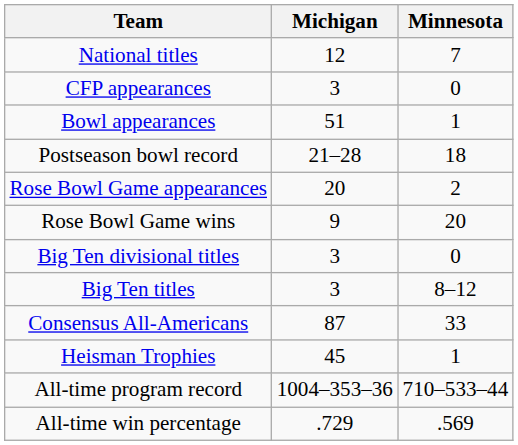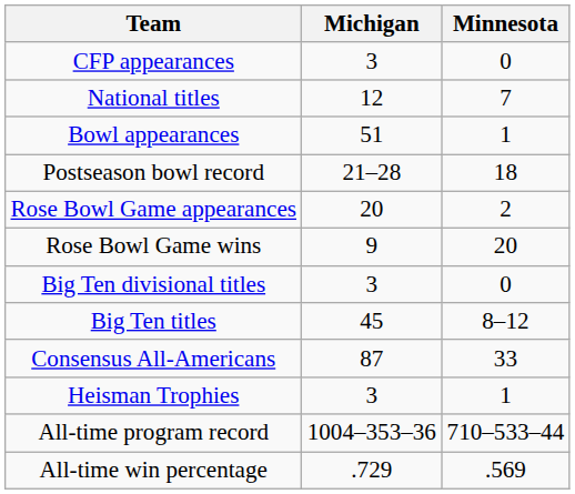rows swapped: National titles <-> CFP appearances
Big Ten titles | Michigan: 3 -> 45
Heisman Trophies | Michigan: 45 -> 3
